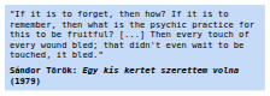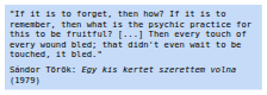row 2 | column 1: bold -> normal
